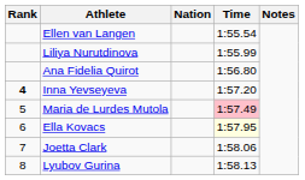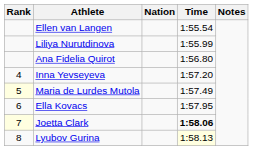Inna Yevseyeva | Rank: bold -> normal
Maria de Lurdes Mutola | Rank: no background -> lightyellow background
Maria de Lurdes Mutola | Time: pink background -> no background
Ella Kovacs | Time: lightyellow background -> no background
Joetta Clark | Rank: no background -> lightyellow background
Joetta Clark | Time: normal -> bold
Lyubov Gurina | Time: no background -> lightyellow background
